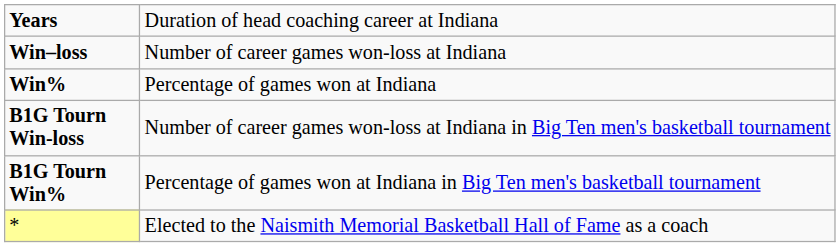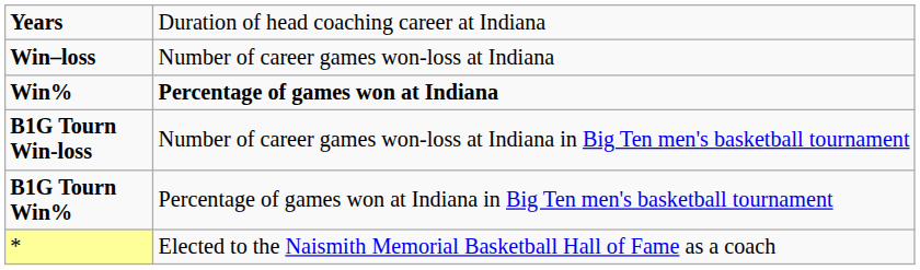Win% | column 2: normal -> bold
